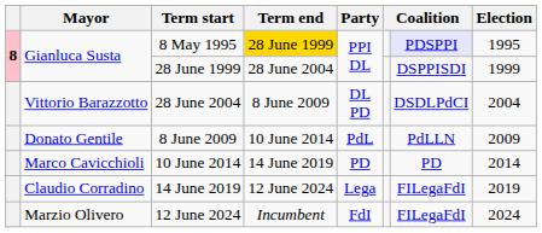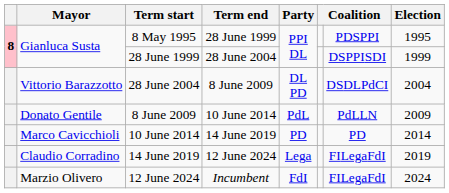8 May 1995 | Term end: gold background -> no background
8 May 1995 | column 7: lavender background -> no background
